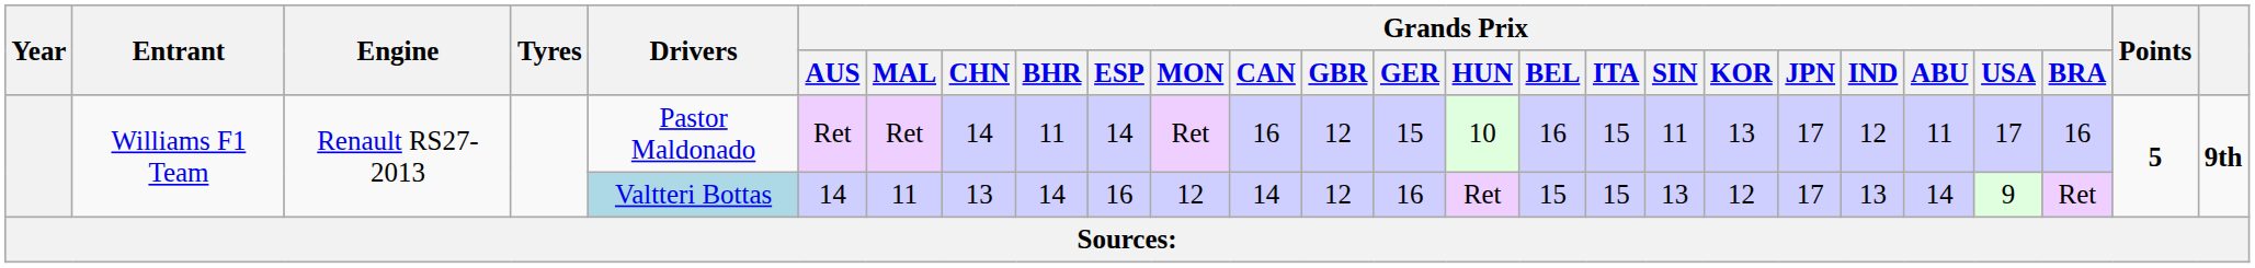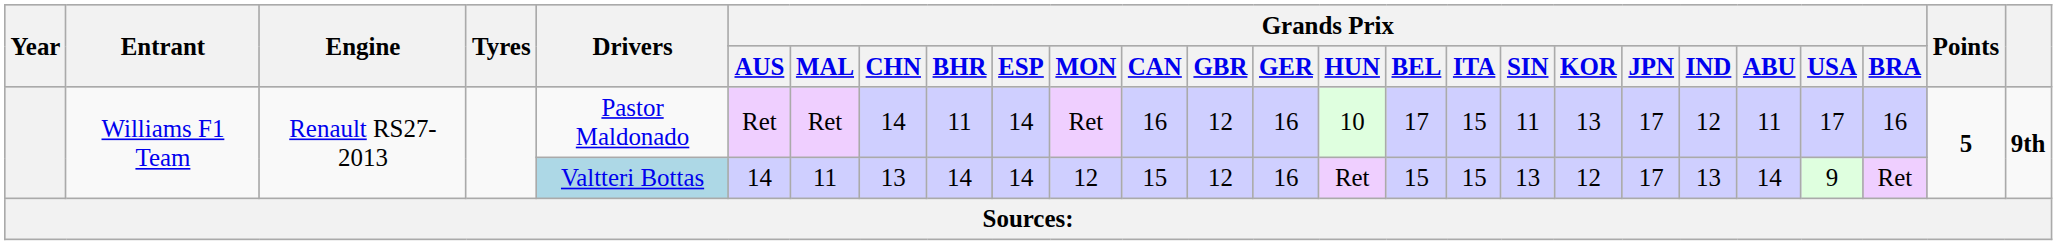row 3 | Grands Prix / GER: 15 -> 16
row 3 | Grands Prix / BEL: 16 -> 17
row 4 | Grands Prix / ESP: 16 -> 14
row 4 | Grands Prix / CAN: 14 -> 15
